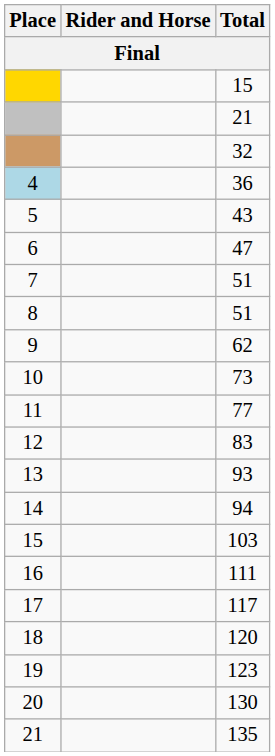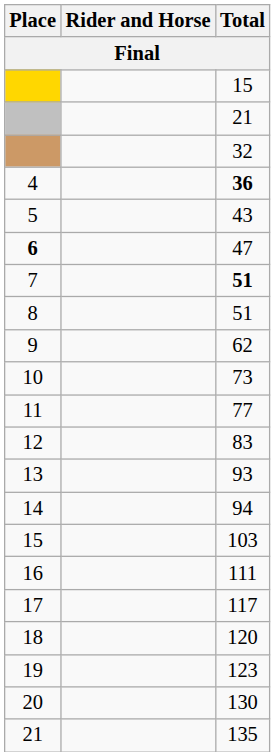36 | Place: lightblue background -> no background
36 | Total: normal -> bold
47 | Place: normal -> bold
7 / 51 | Total: normal -> bold
